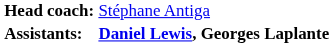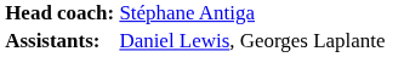Assistants: | column 2: bold -> normal
